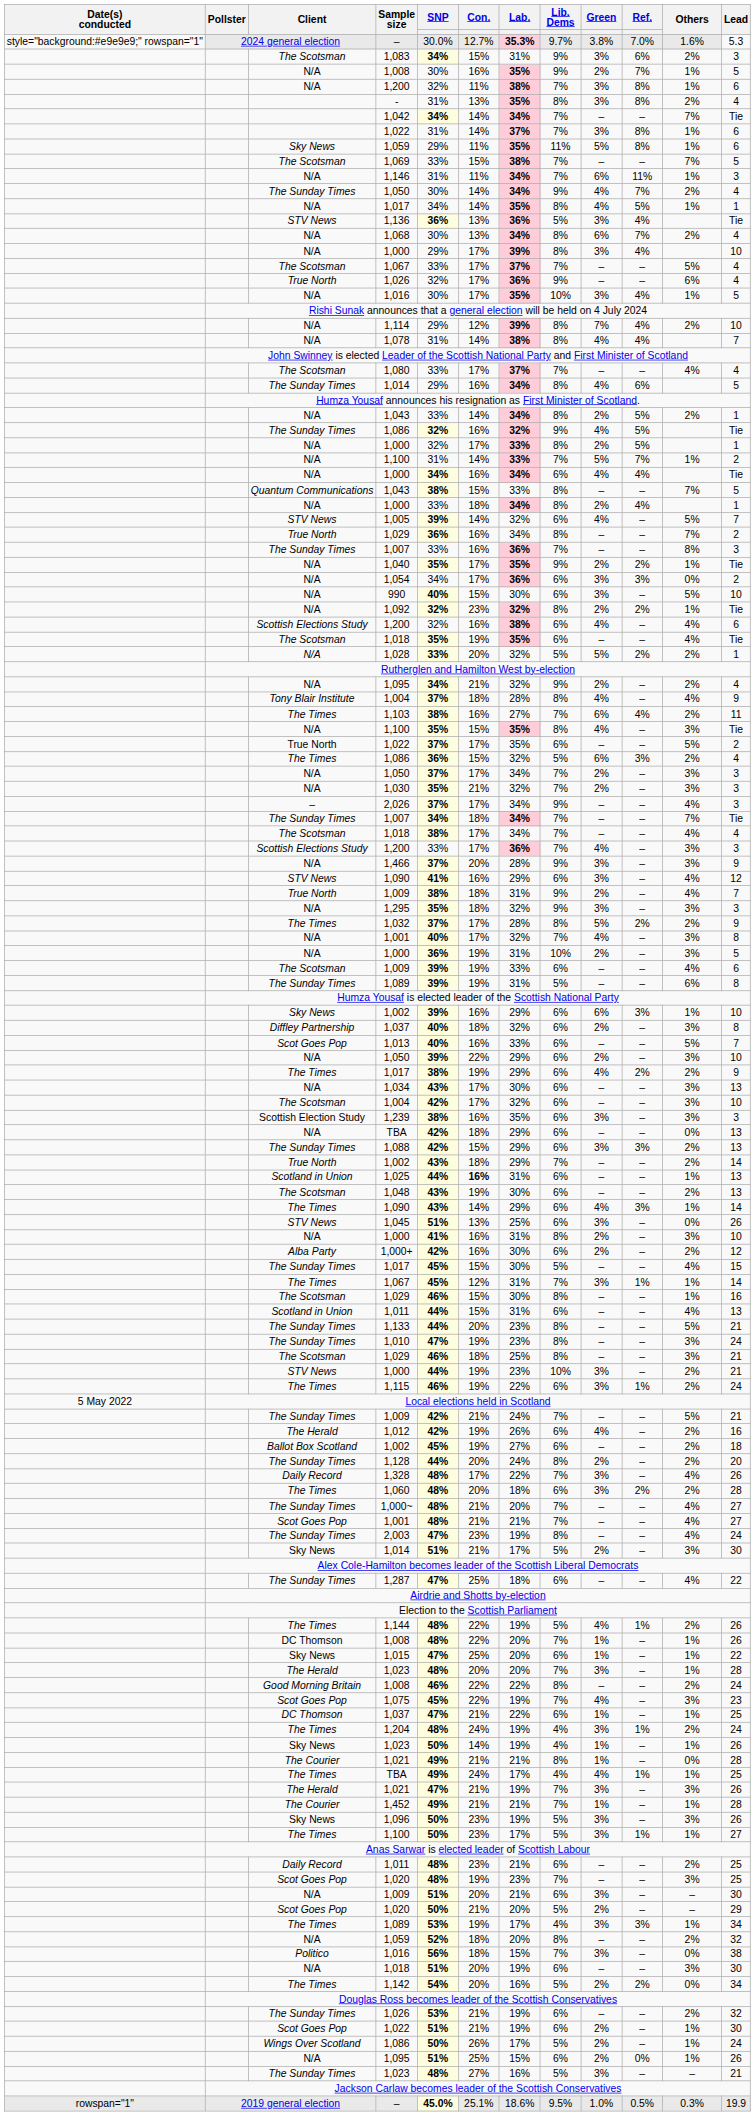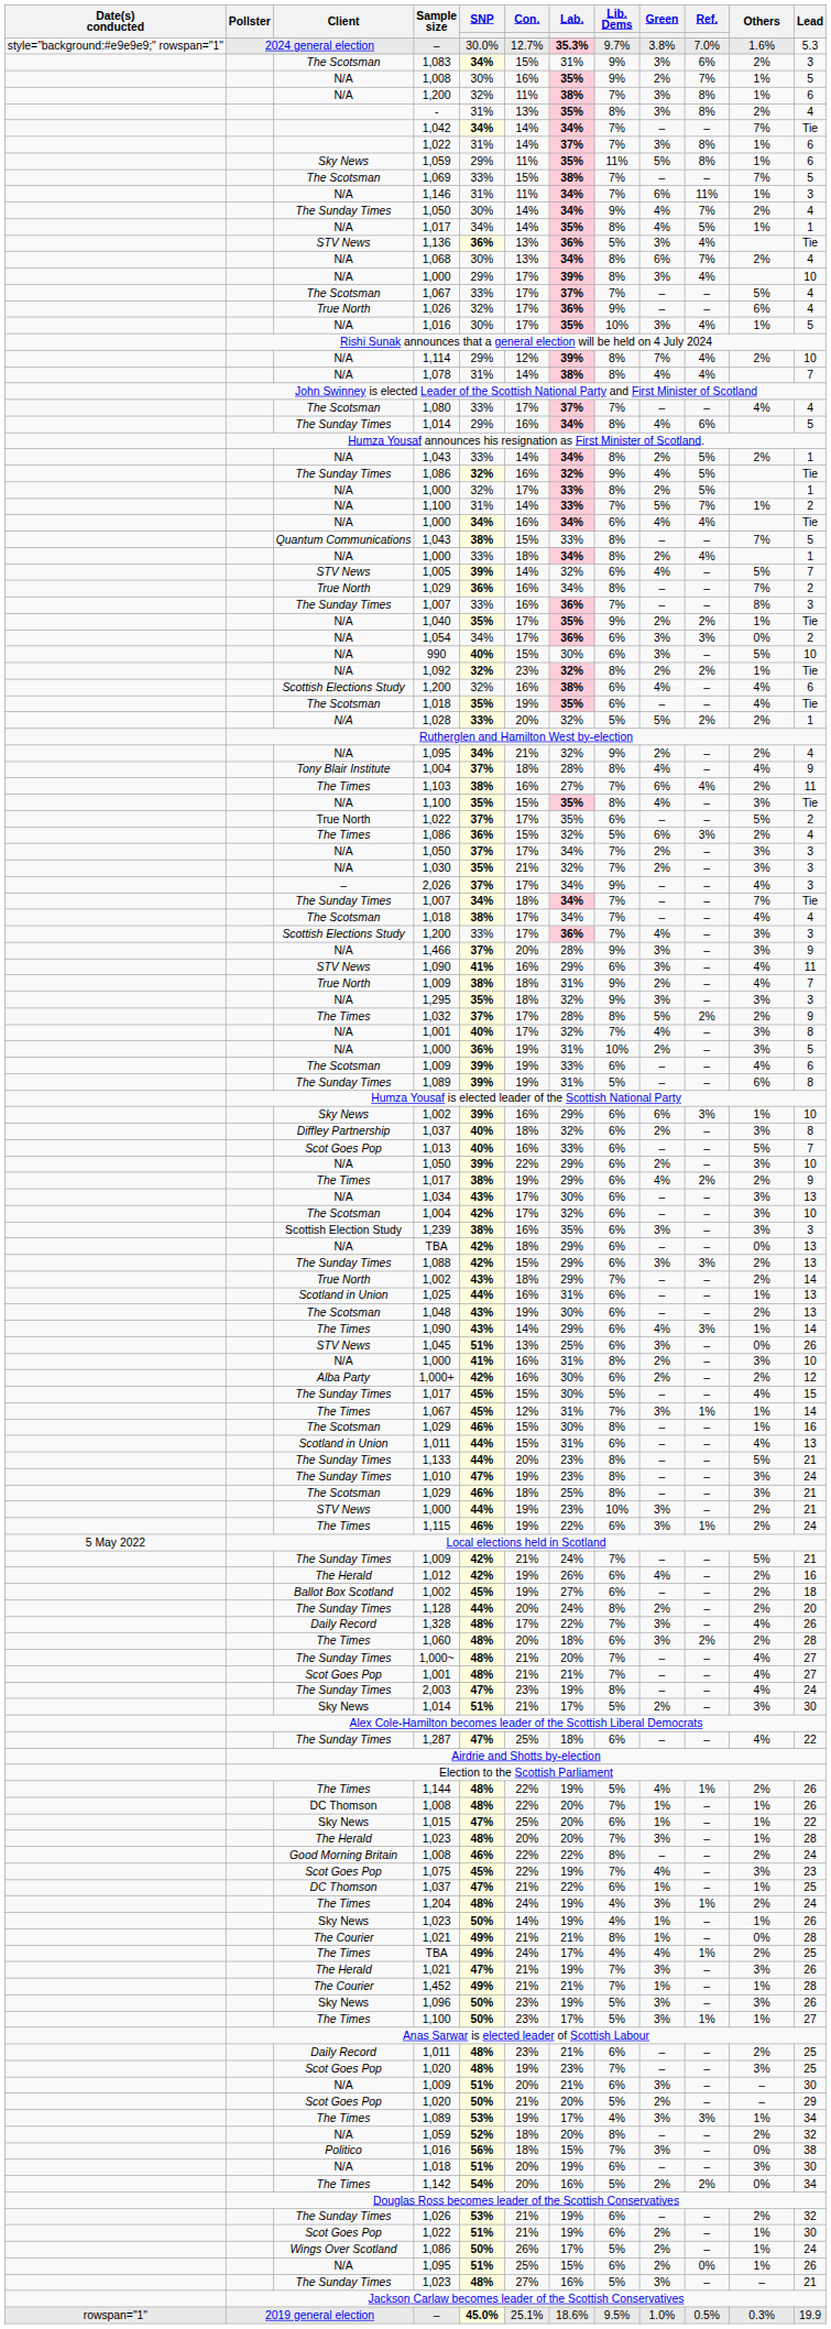STV News / 1,090 | Lead: 12 -> 11
1,025 | Con.: bold -> normal
The Times / TBA | Others: 1% -> 2%
